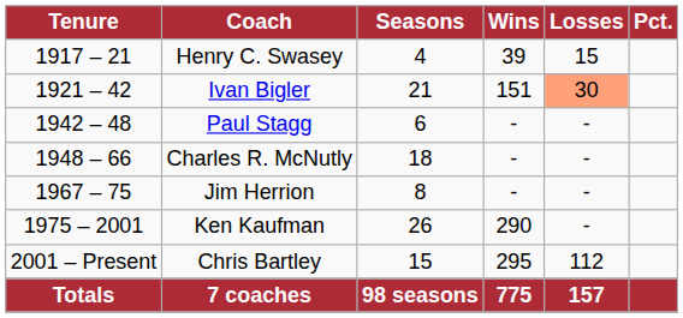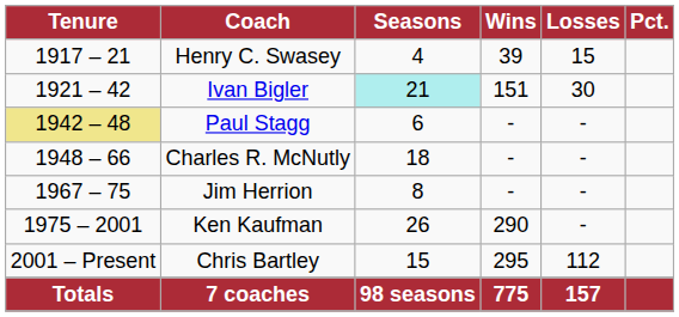Ivan Bigler | Seasons: no background -> paleturquoise background
Ivan Bigler | Losses: lightsalmon background -> no background
Paul Stagg | Tenure: no background -> khaki background
